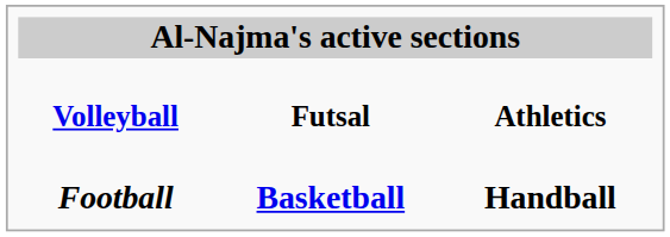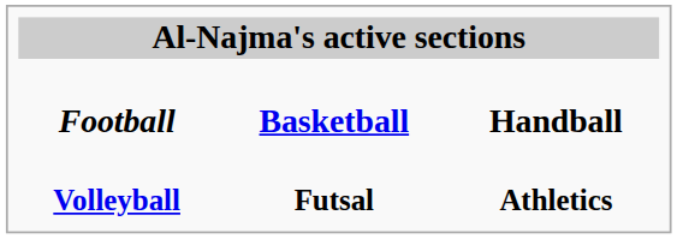rows swapped: Football <-> Volleyball
